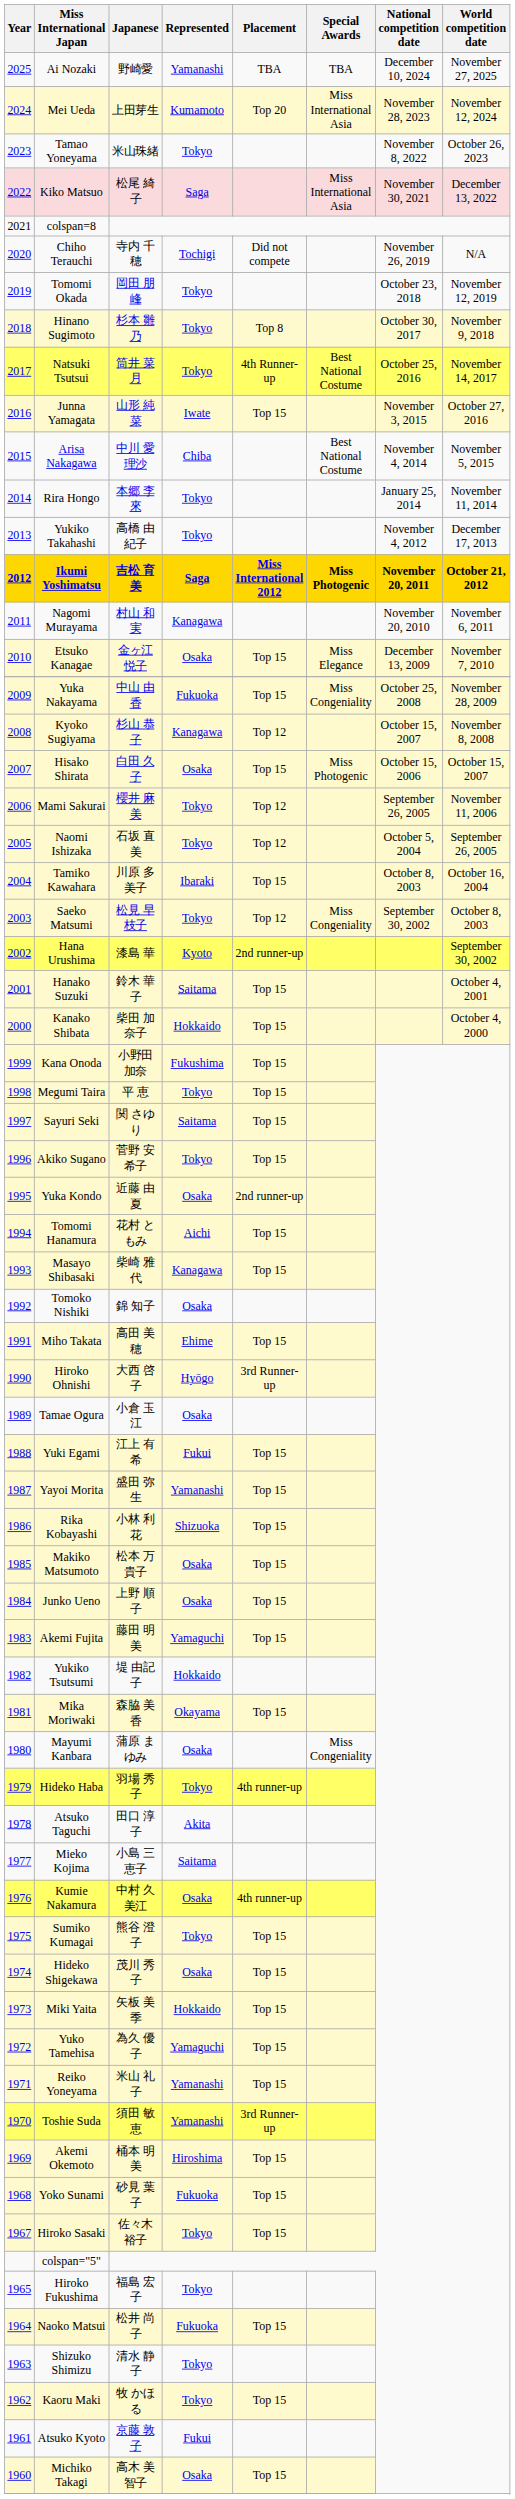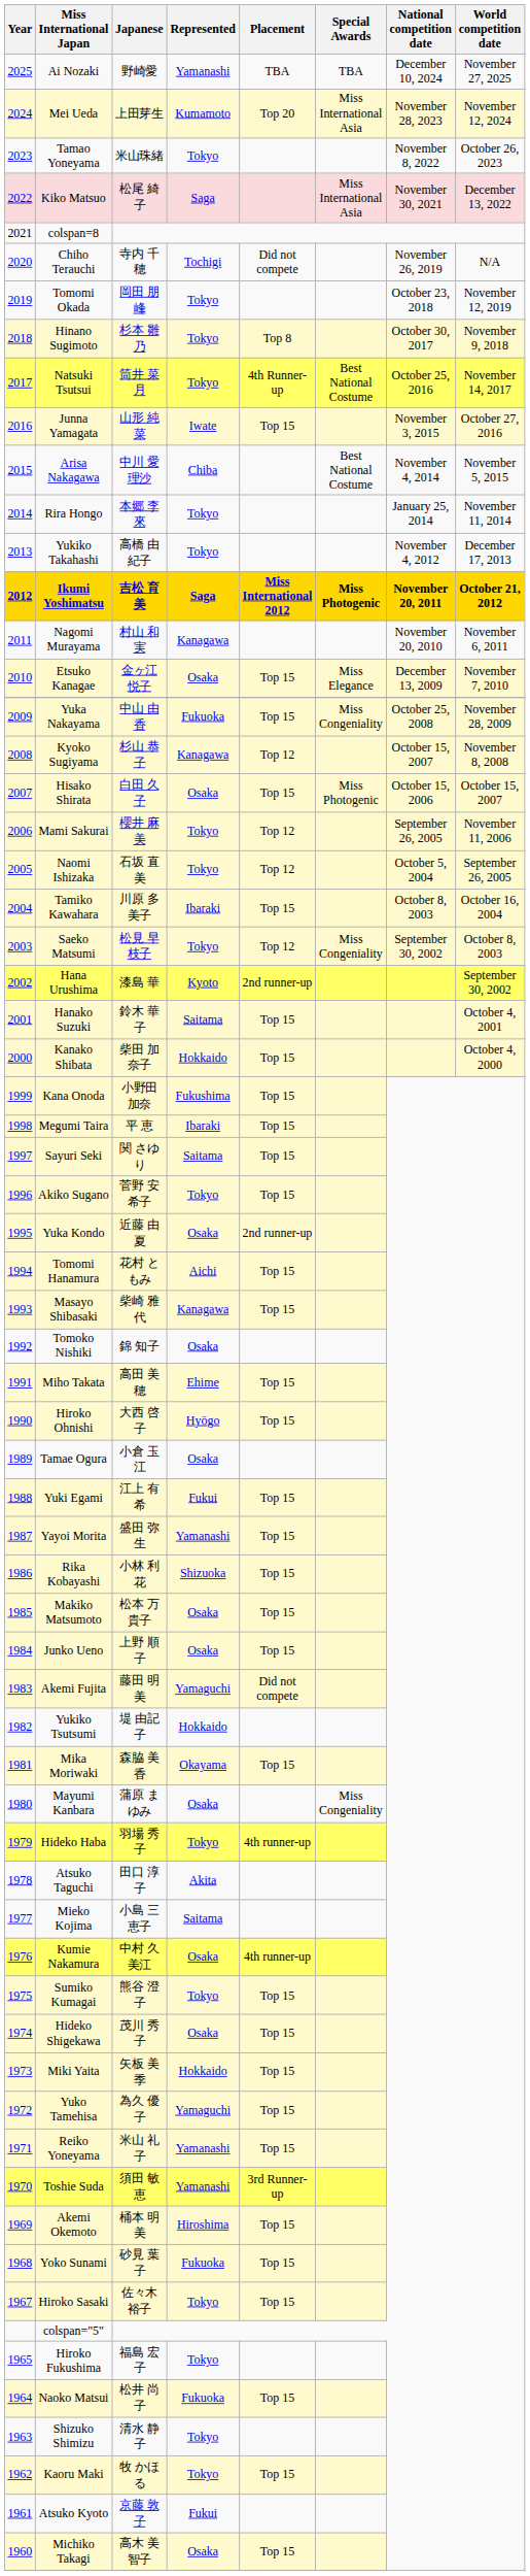Megumi Taira | Represented: Tokyo -> Ibaraki
Hiroko Ohnishi | Placement: 3rd Runner-up -> Top 15
Akemi Fujita | Placement: Top 15 -> Did not compete
